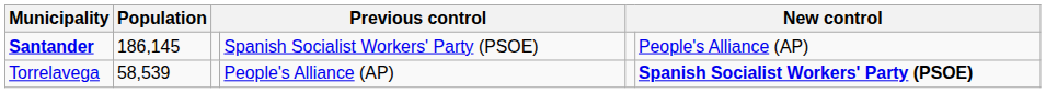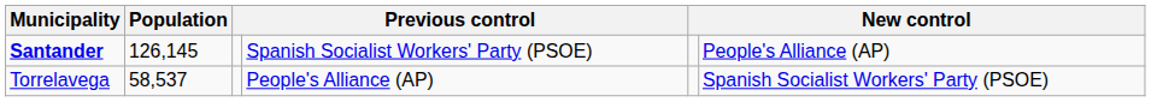Santander | Population: 186,145 -> 126,145
Torrelavega | Population: 58,539 -> 58,537
Torrelavega | column 6: bold -> normal
